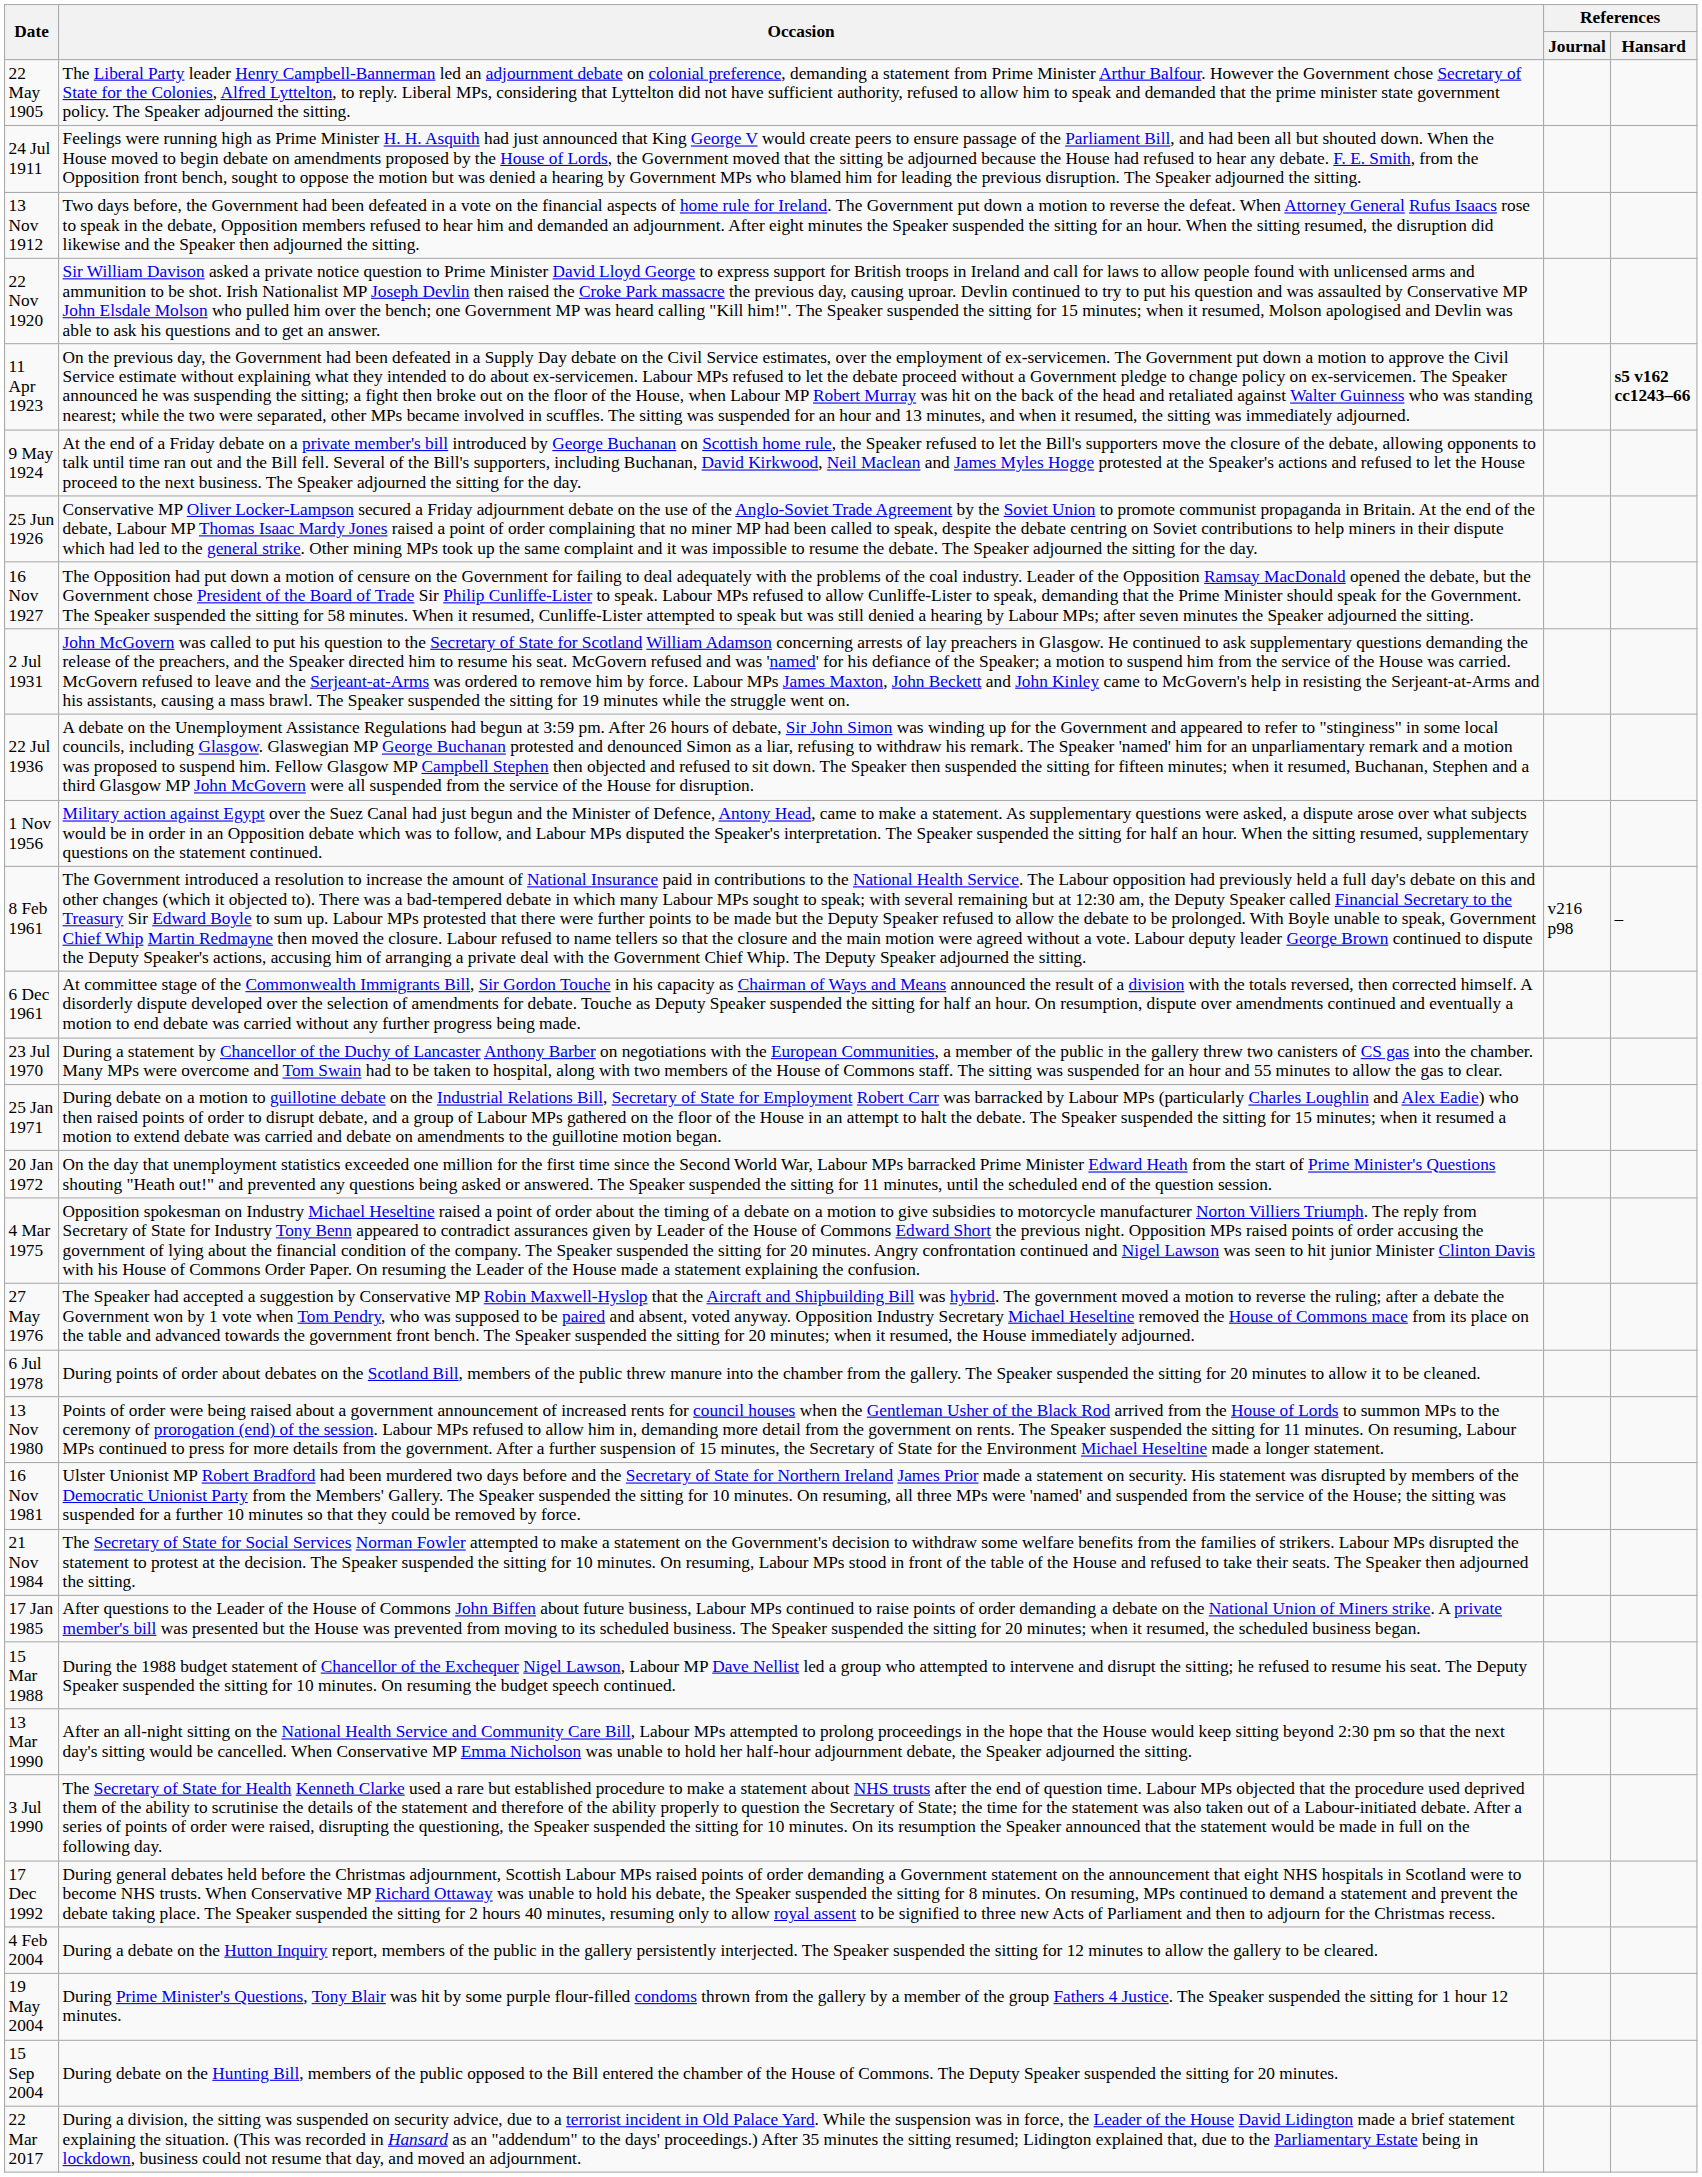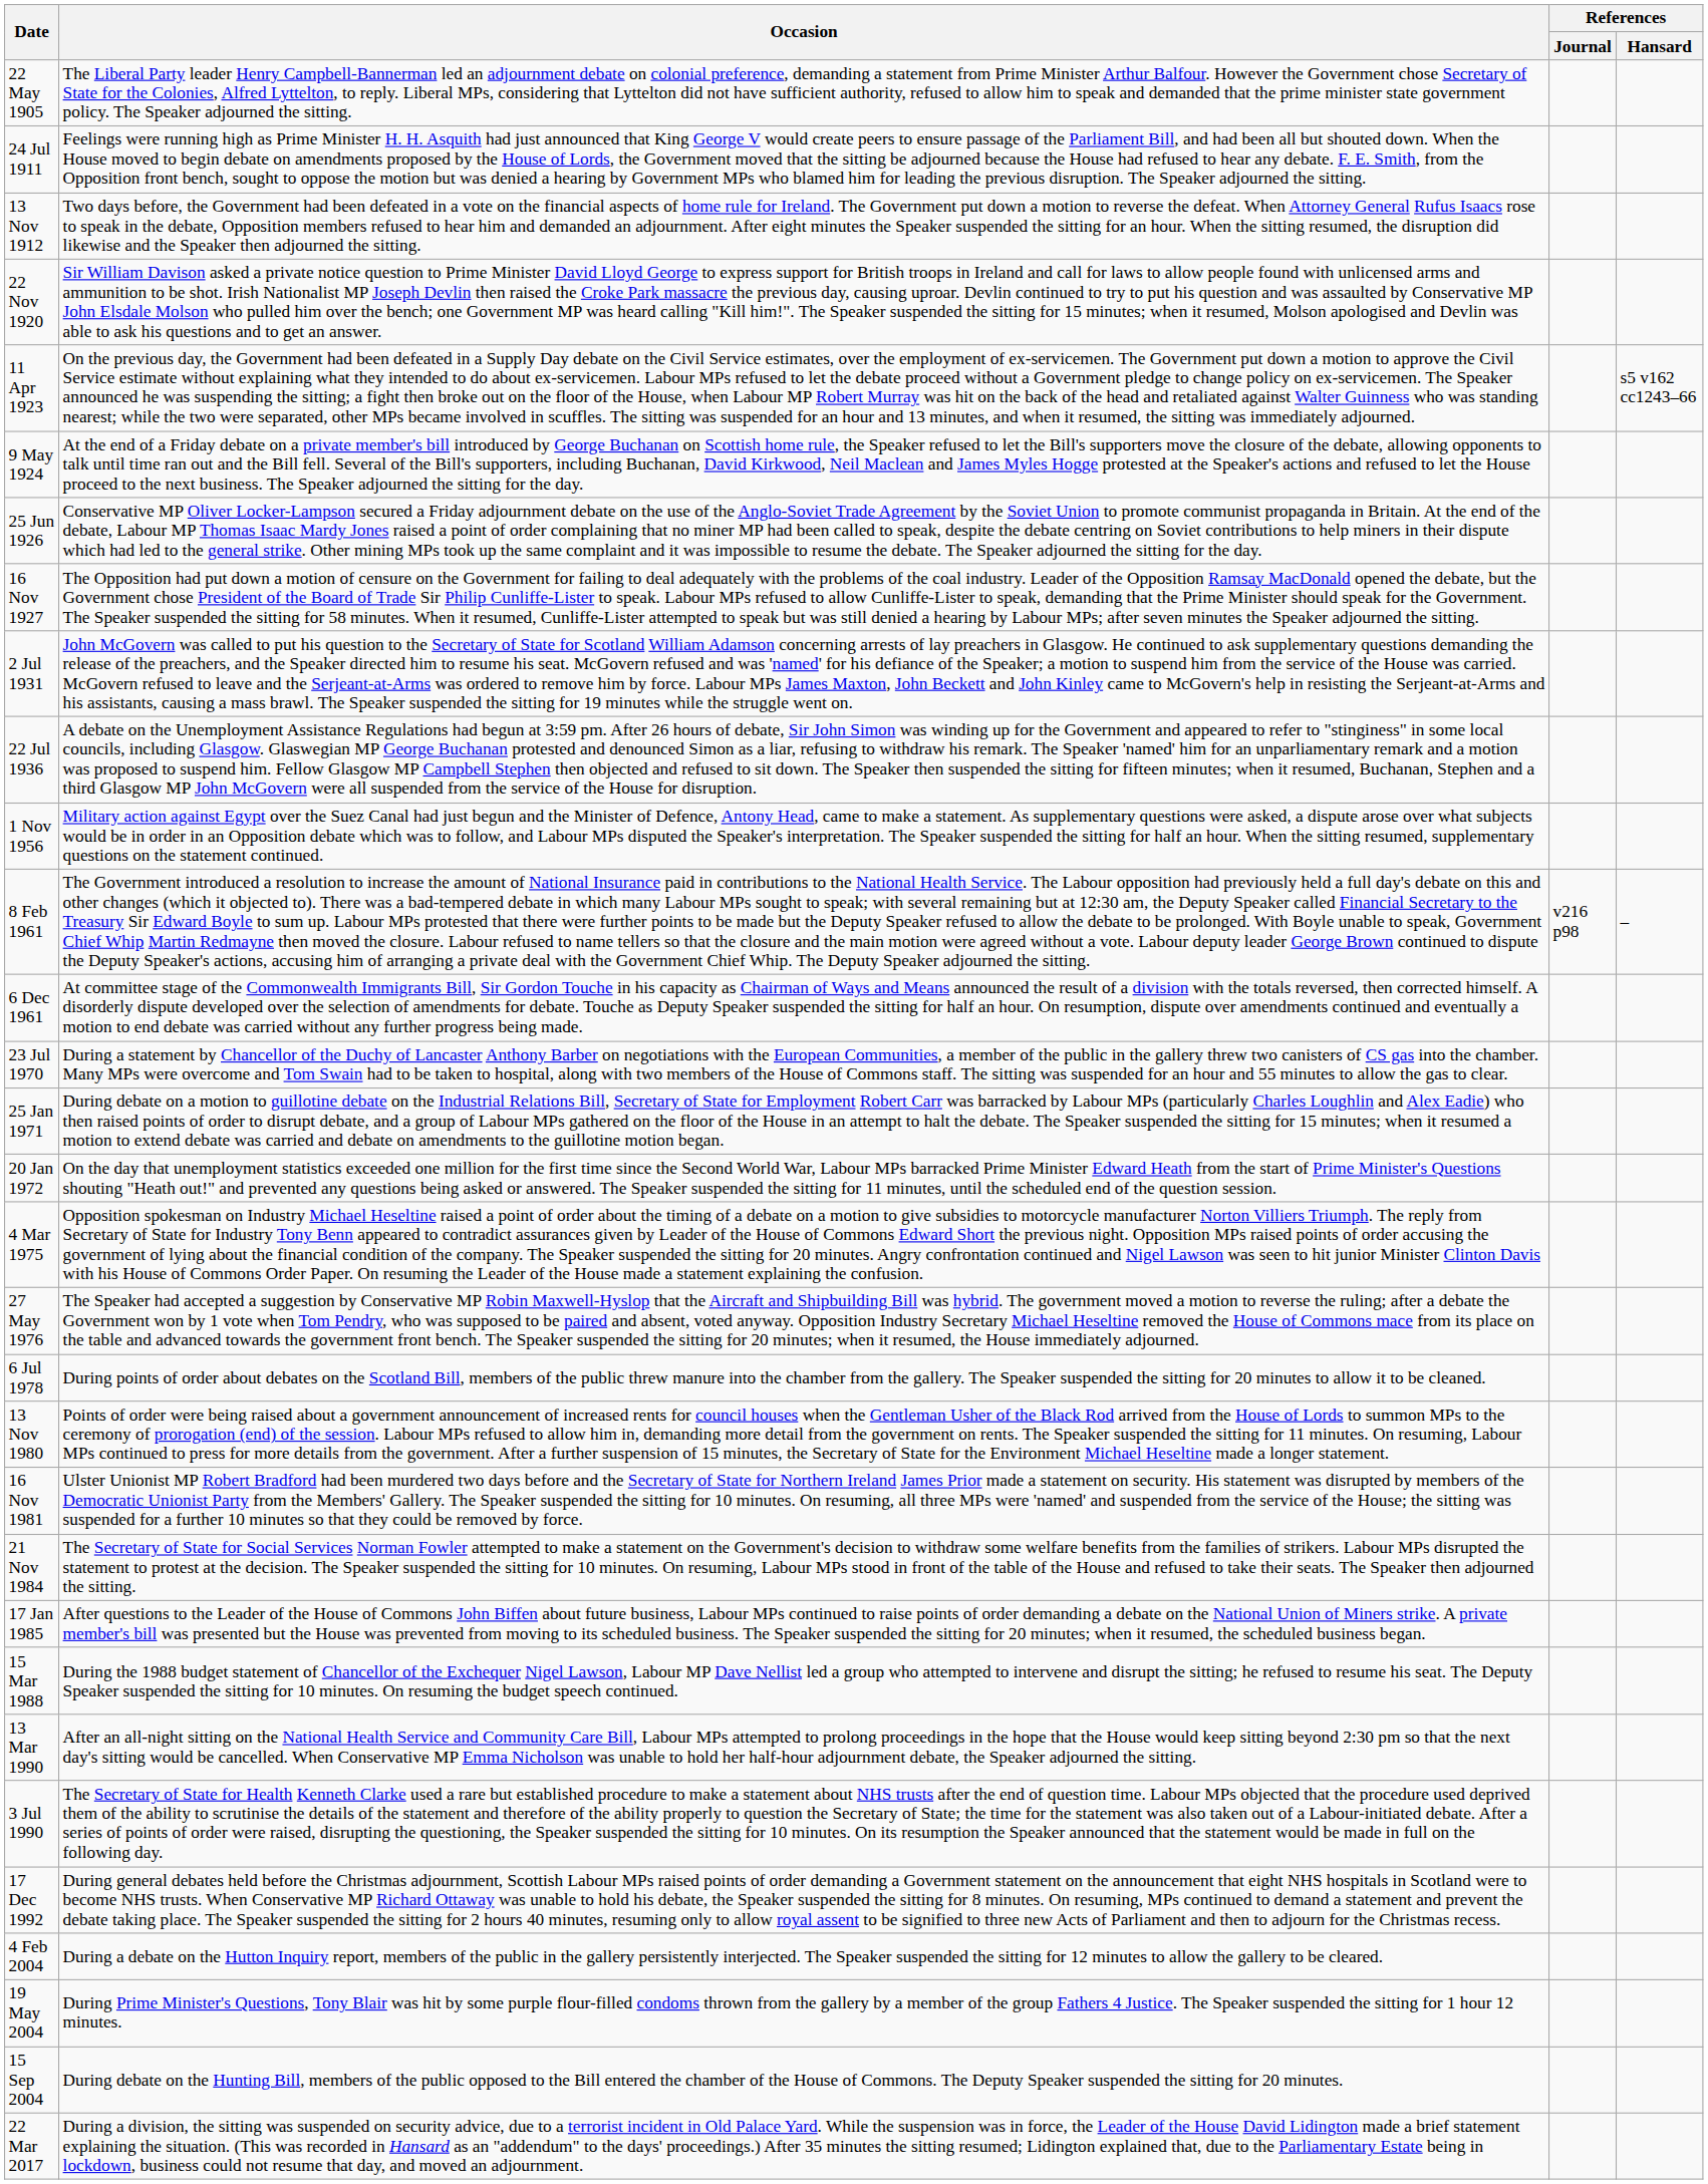11 Apr 1923 | References / Hansard: bold -> normal
